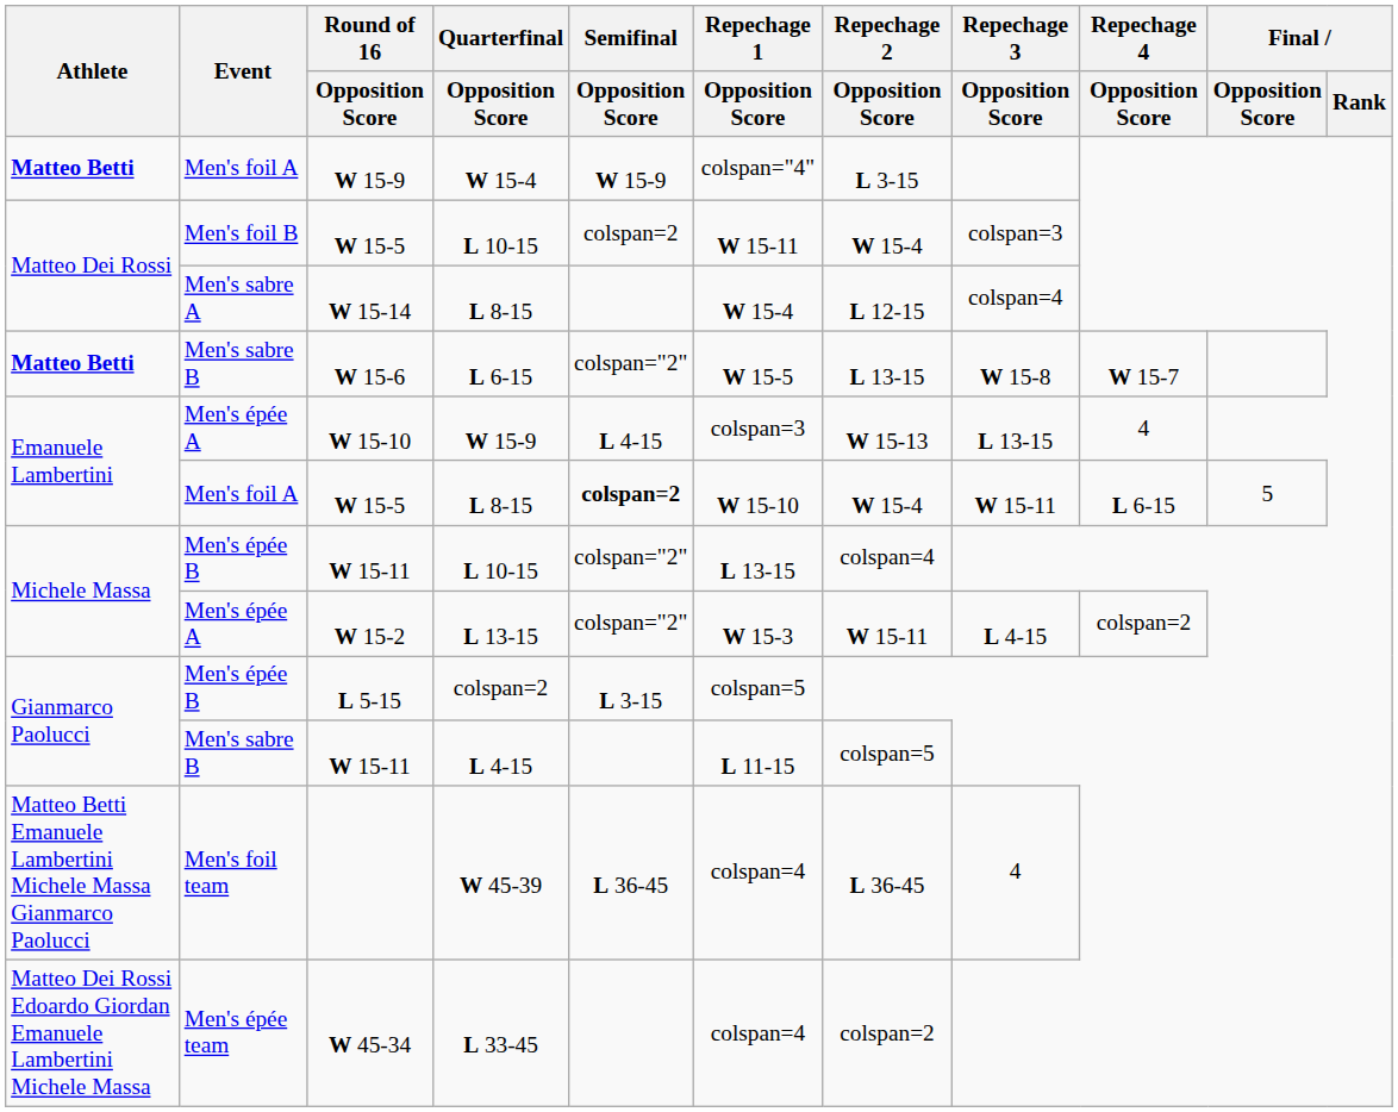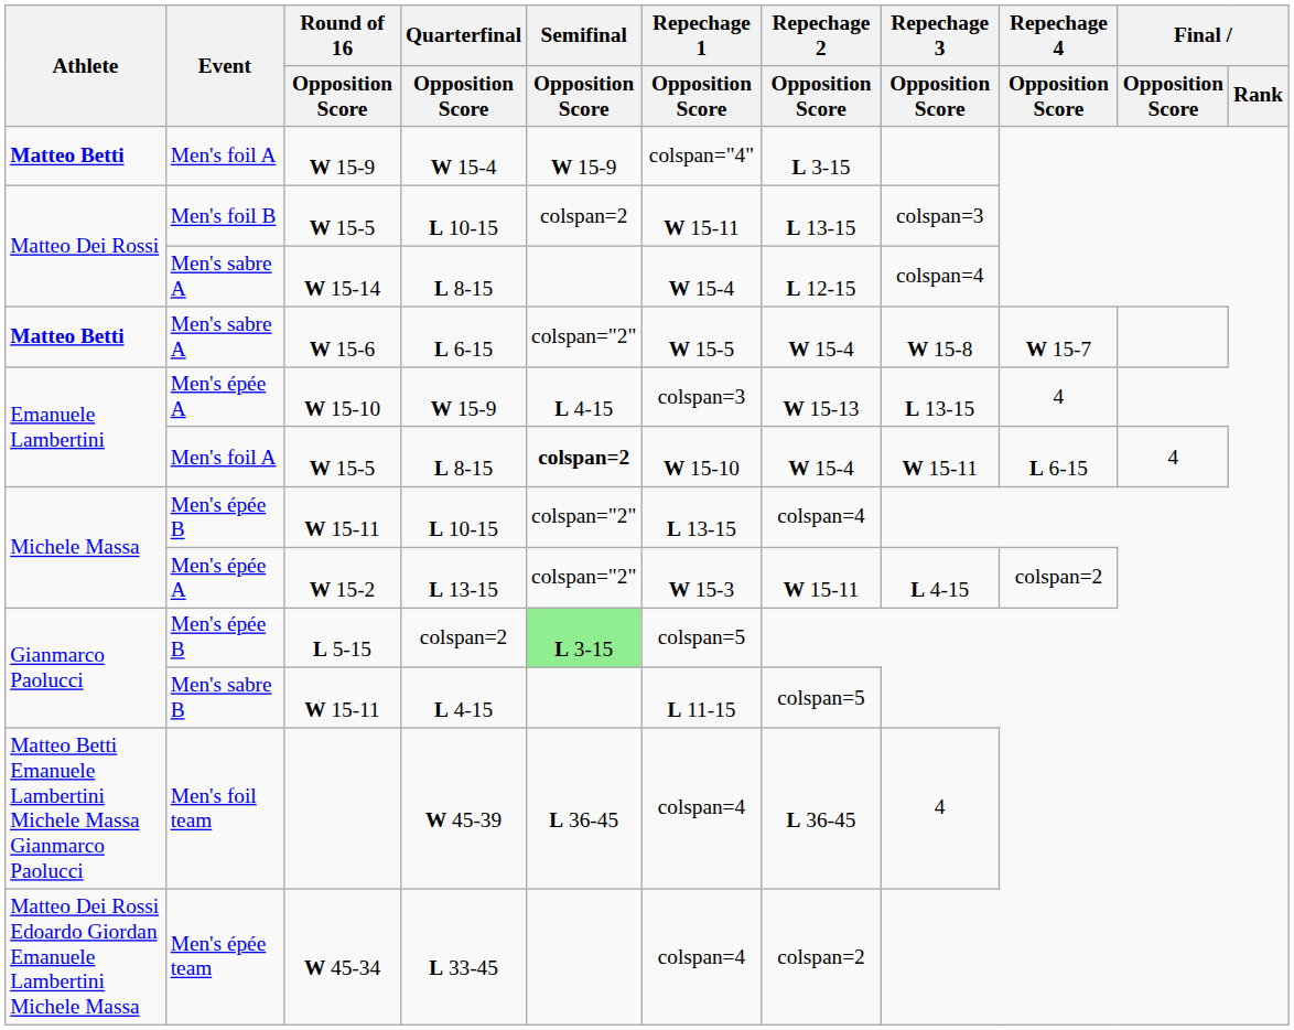W 15-5 / L 10-15 | Repechage 2 / Opposition Score: W 15-4 -> L 13-15
W 15-6 | Event: Men's sabre B -> Men's sabre A
W 15-6 | Repechage 2 / Opposition Score: L 13-15 -> W 15-4
W 15-5 / L 8-15 | Final / Opposition Score: 5 -> 4
L 5-15 | Semifinal / Opposition Score: no background -> lightgreen background
